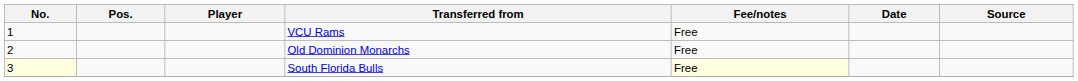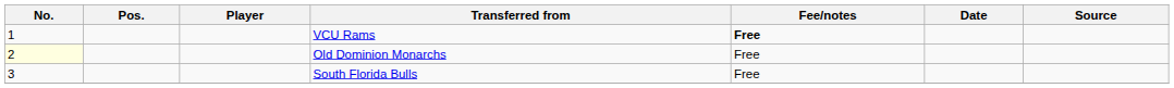VCU Rams | Fee/notes: normal -> bold
Old Dominion Monarchs | No.: no background -> lightyellow background
South Florida Bulls | No.: lightyellow background -> no background
South Florida Bulls | Fee/notes: lightyellow background -> no background
